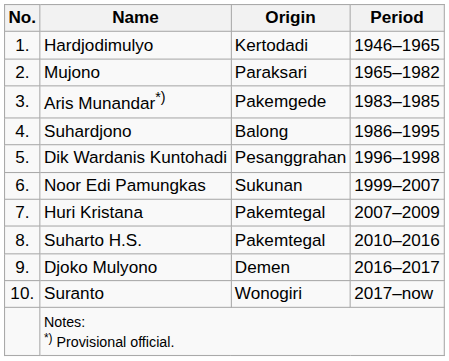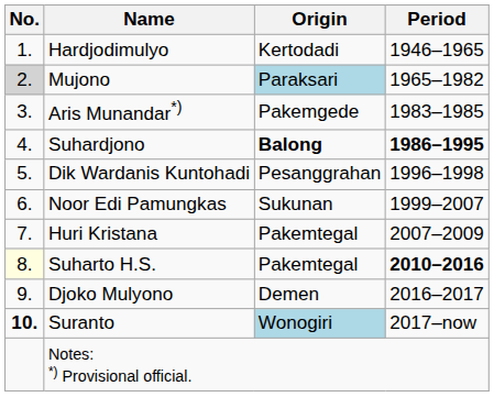Mujono | No.: no background -> lightgrey background
Mujono | Origin: no background -> lightblue background
Suhardjono | Origin: normal -> bold
Suhardjono | Period: normal -> bold
Suharto H.S. | No.: no background -> lightyellow background
Suharto H.S. | Period: normal -> bold
Suranto | No.: normal -> bold
Suranto | Origin: no background -> lightblue background
